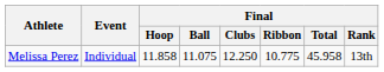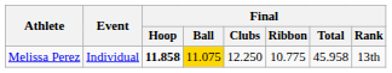Melissa Perez | Final / Hoop: normal -> bold
Melissa Perez | Final / Ball: no background -> gold background
